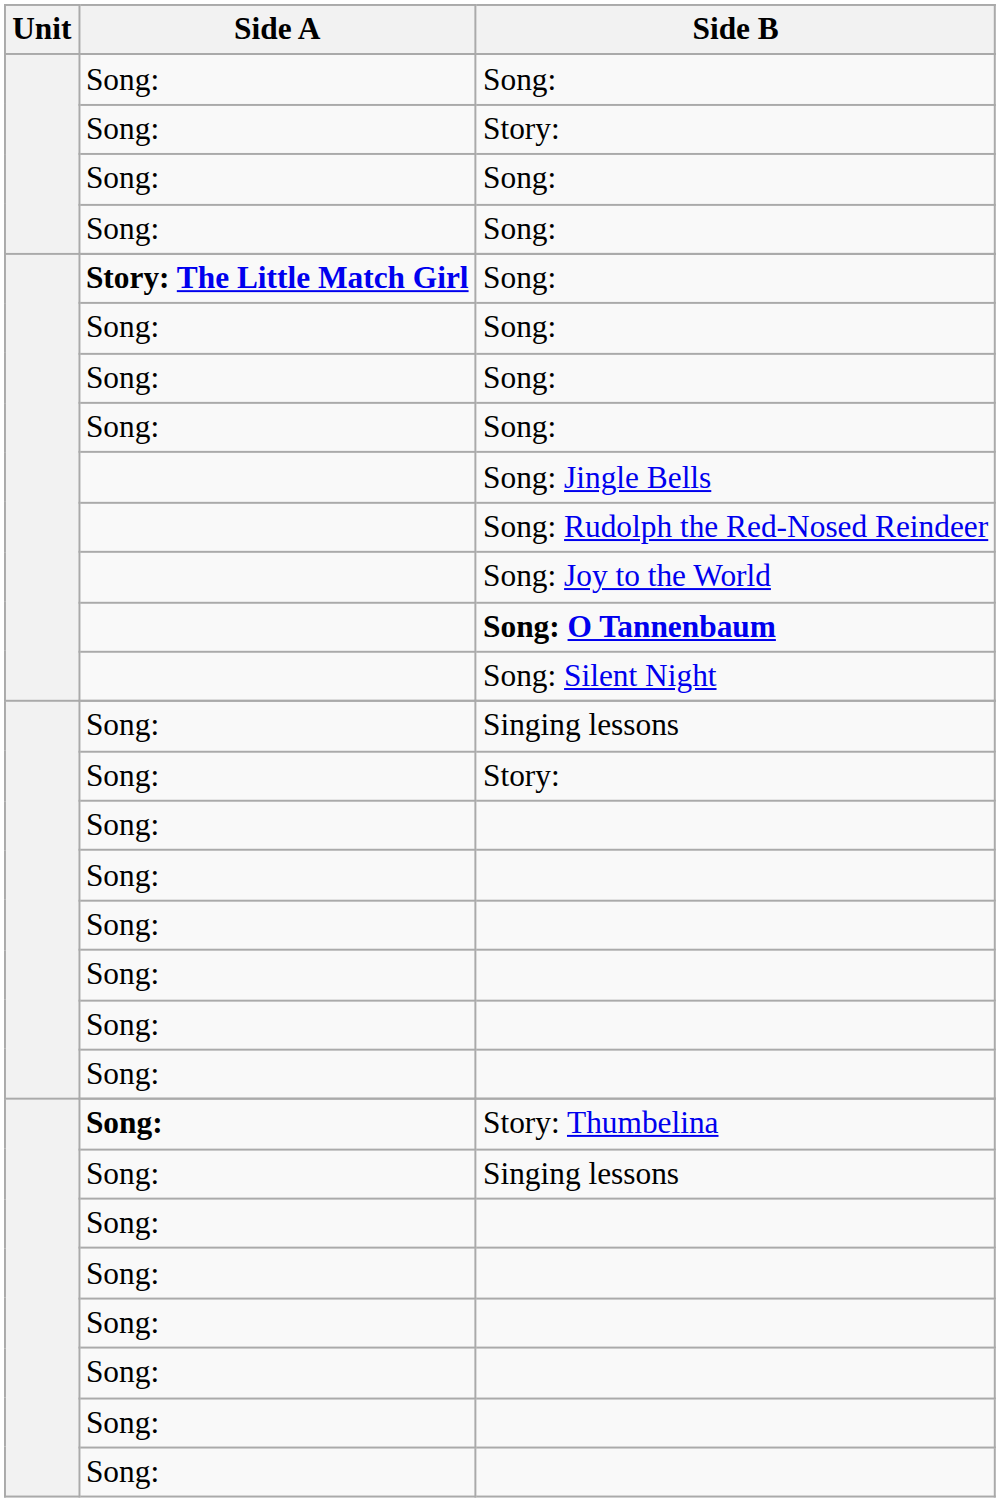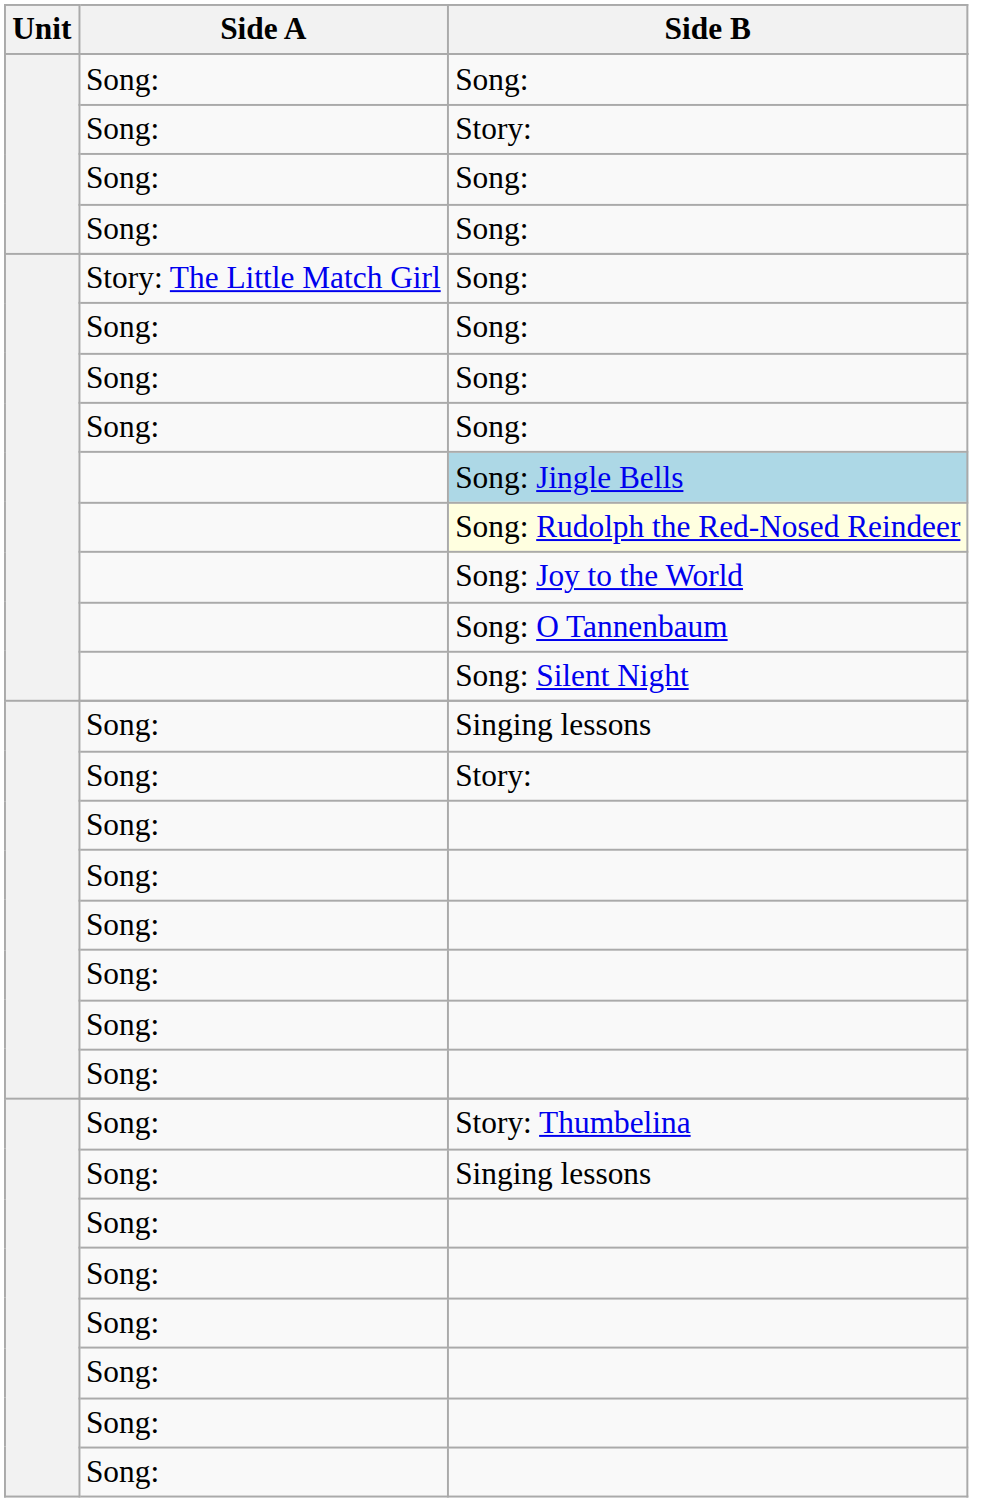Story: The Little Match Girl / Song: | Side A: bold -> normal
Song: Jingle Bells | Side B: no background -> lightblue background
Song: Rudolph the Red-Nosed Reindeer | Side B: no background -> lightyellow background
Song: O Tannenbaum | Side B: bold -> normal
Story: Thumbelina | Side A: bold -> normal
